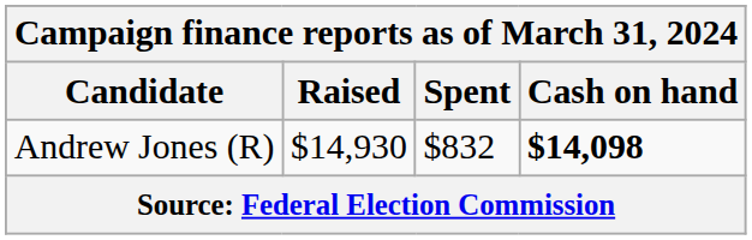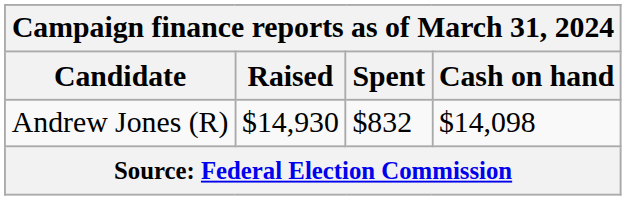Andrew Jones (R) | Cash on hand: bold -> normal
